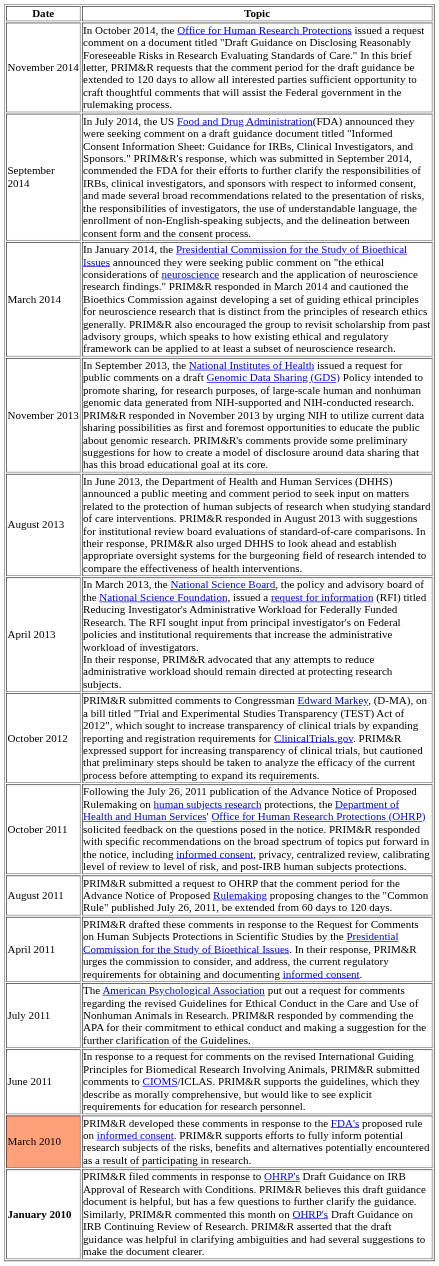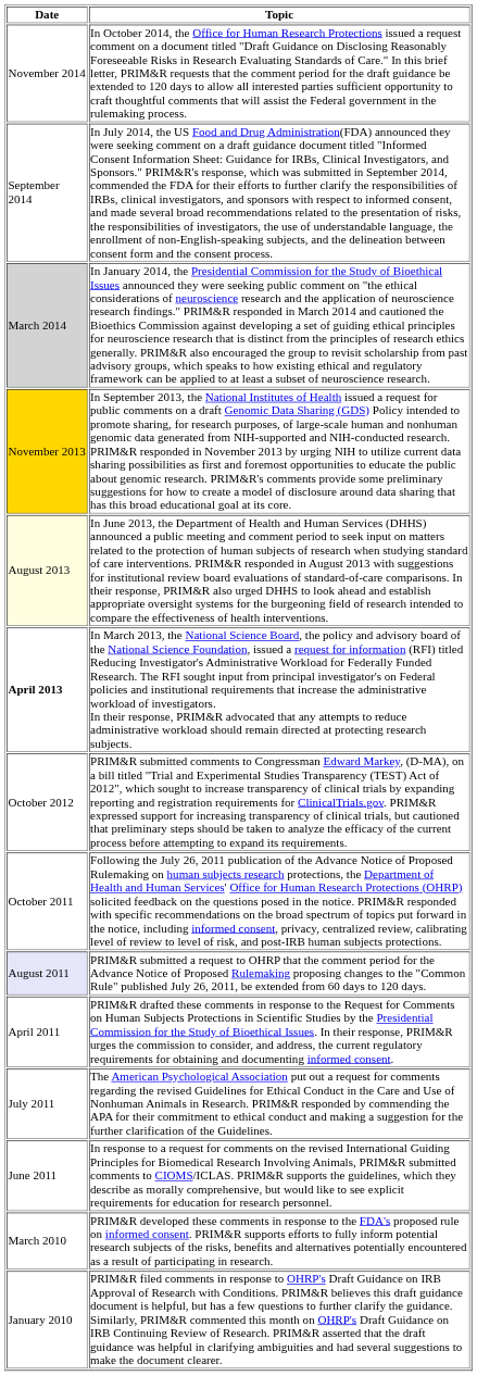March 2014 | Date: no background -> lightgrey background
November 2013 | Date: no background -> gold background
August 2013 | Date: no background -> lightyellow background
April 2013 | Date: normal -> bold
August 2011 | Date: no background -> lavender background
March 2010 | Date: lightsalmon background -> no background
January 2010 | Date: bold -> normal
